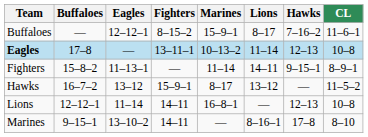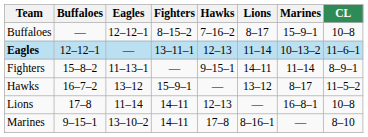columns swapped: Hawks <-> Marines
row 2 | CL: 11–6–1 -> 10–8
row 3 | Buffaloes: 17–8 -> 12–12–1
row 3 | CL: 10–8 -> 11–6–1
row 6 | Buffaloes: 12–12–1 -> 17–8
